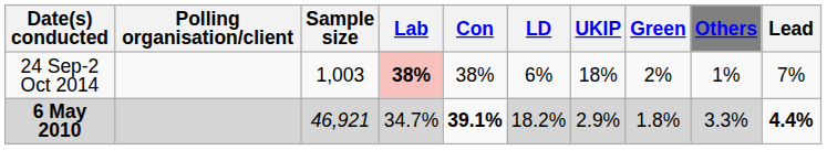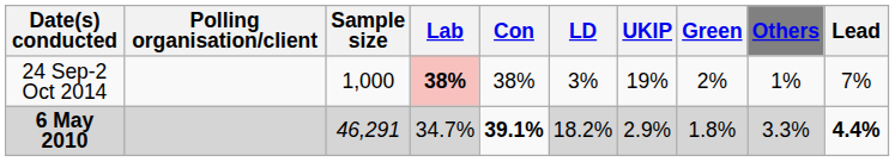24 Sep-2 Oct 2014 | Sample size: 1,003 -> 1,000
24 Sep-2 Oct 2014 | LD: 6% -> 3%
24 Sep-2 Oct 2014 | UKIP: 18% -> 19%
6 May 2010 | Sample size: 46,921 -> 46,291
